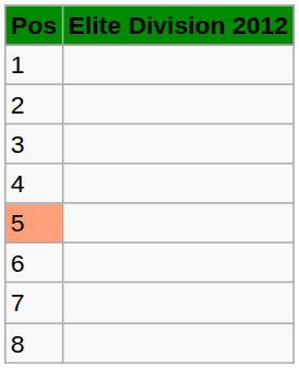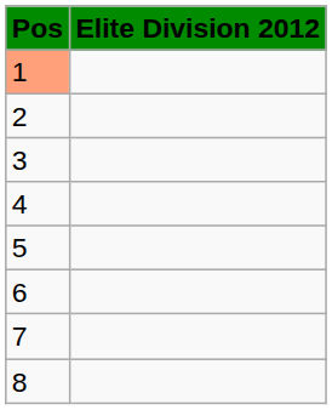1 | Pos: no background -> lightsalmon background
5 | Pos: lightsalmon background -> no background
